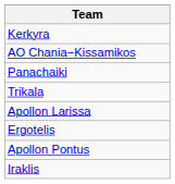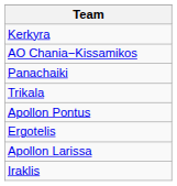row 6 | column 1: Apollon Larissa -> Apollon Pontus
row 8 | column 1: Apollon Pontus -> Apollon Larissa
